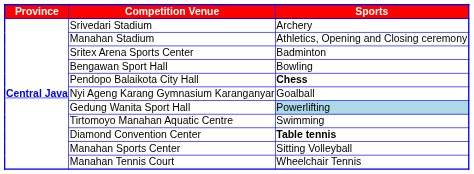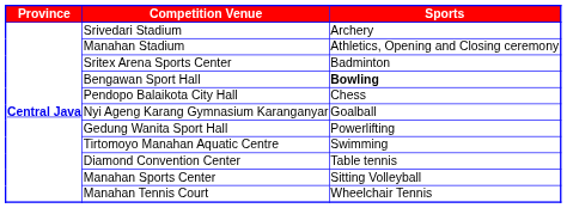Bengawan Sport Hall | column 3: normal -> bold
Pendopo Balaikota City Hall | column 3: bold -> normal
Gedung Wanita Sport Hall | column 3: lightblue background -> no background
Diamond Convention Center | column 3: bold -> normal
